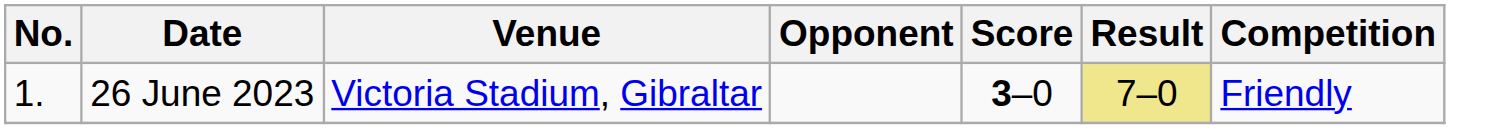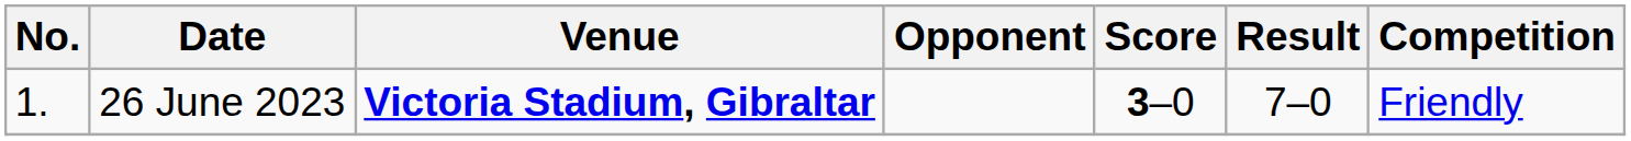26 June 2023 | Venue: normal -> bold
26 June 2023 | Result: khaki background -> no background
